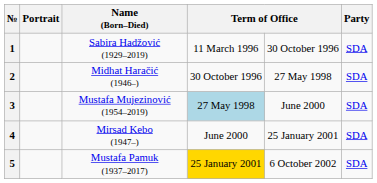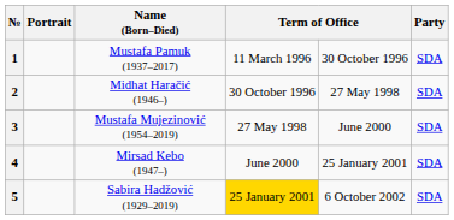1 | Name (Born–Died): Sabira Hadžović (1929–2019) -> Mustafa Pamuk (1937–2017)
3 | column 4: lightblue background -> no background
5 | Name (Born–Died): Mustafa Pamuk (1937–2017) -> Sabira Hadžović (1929–2019)
